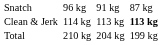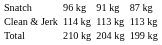Clean & Jerk | column 4: bold -> normal
